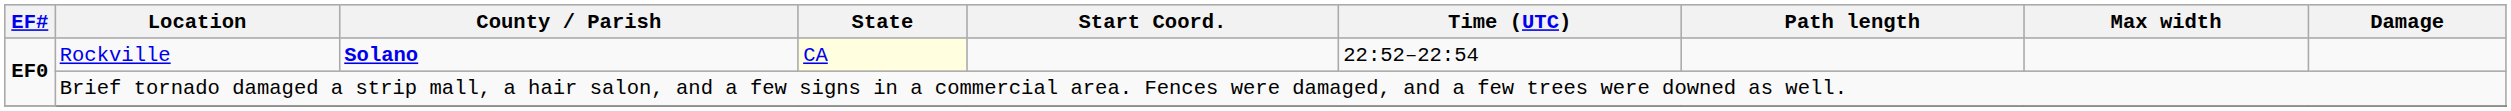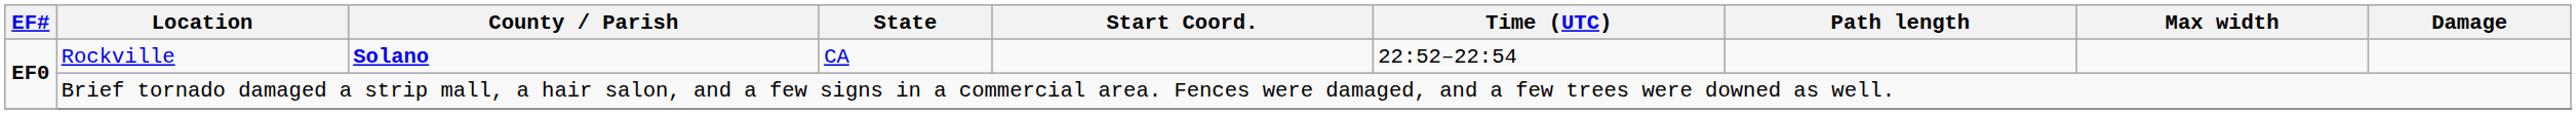Rockville | State: lightyellow background -> no background
